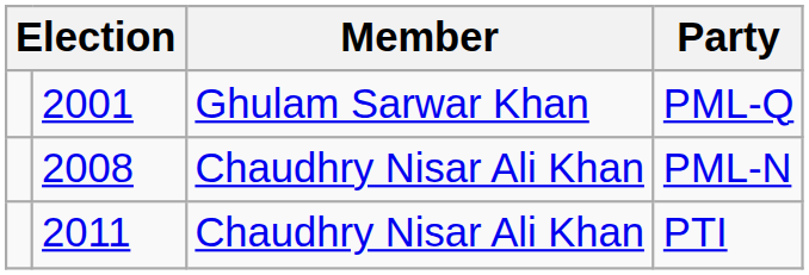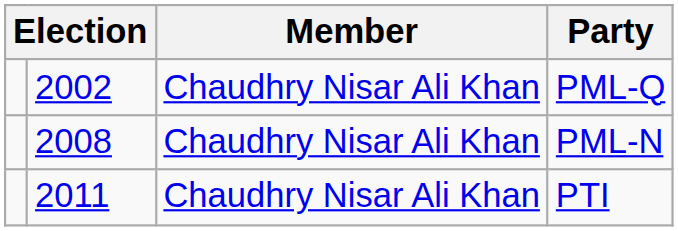PML-Q | column 2: 2001 -> 2002
PML-Q | Member: Ghulam Sarwar Khan -> Chaudhry Nisar Ali Khan
